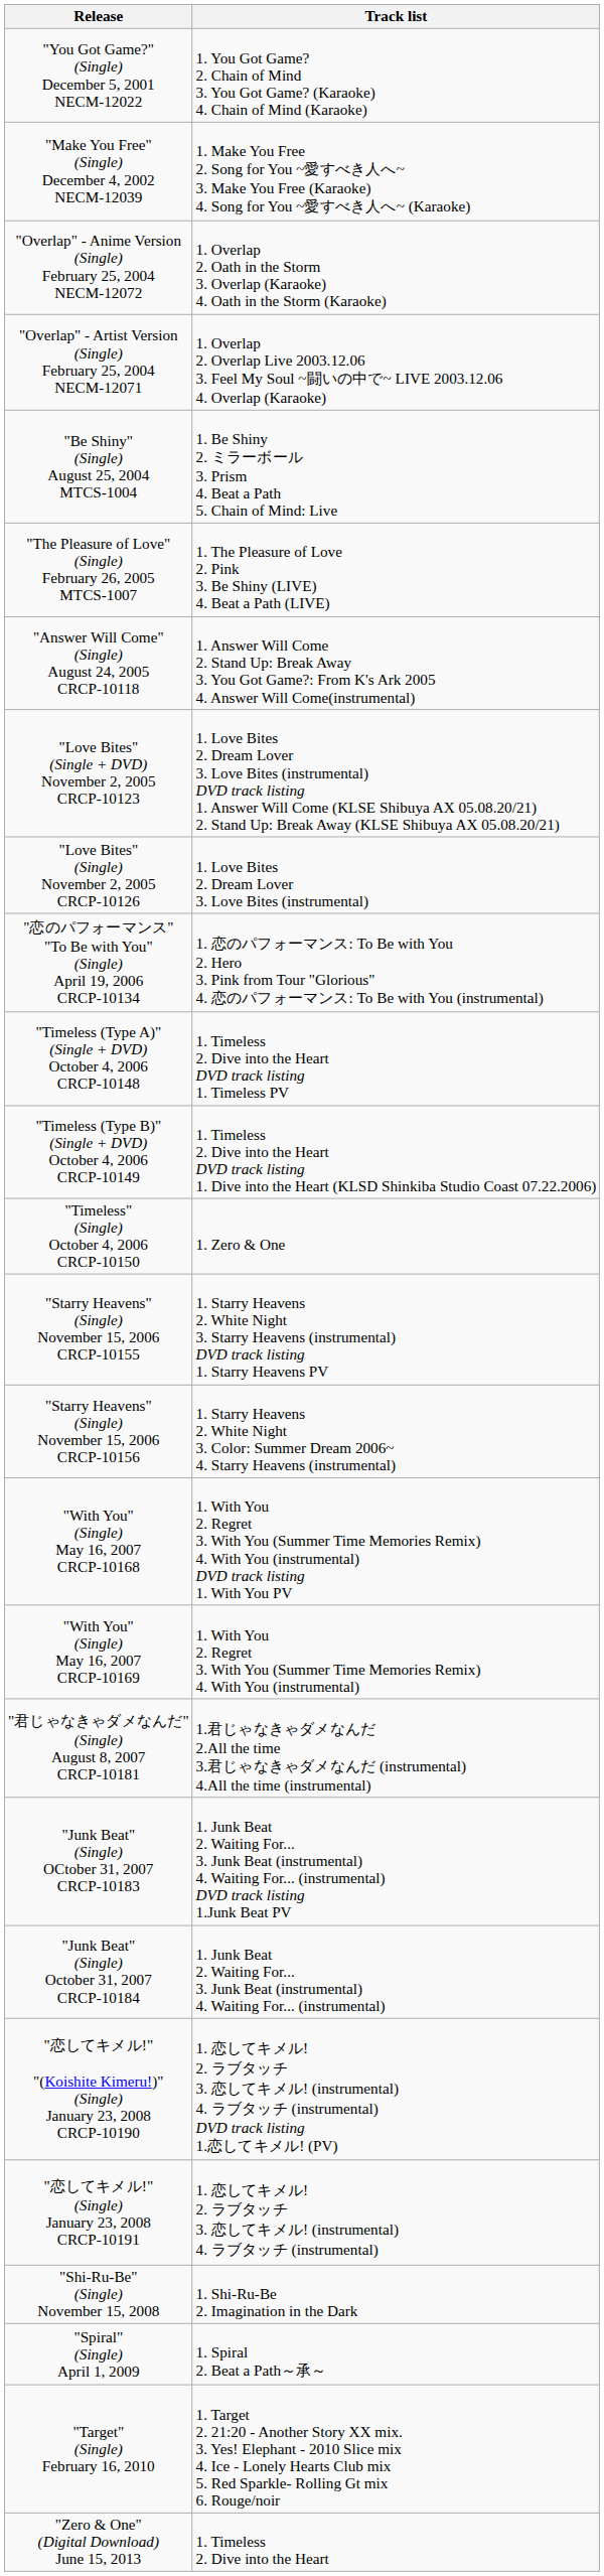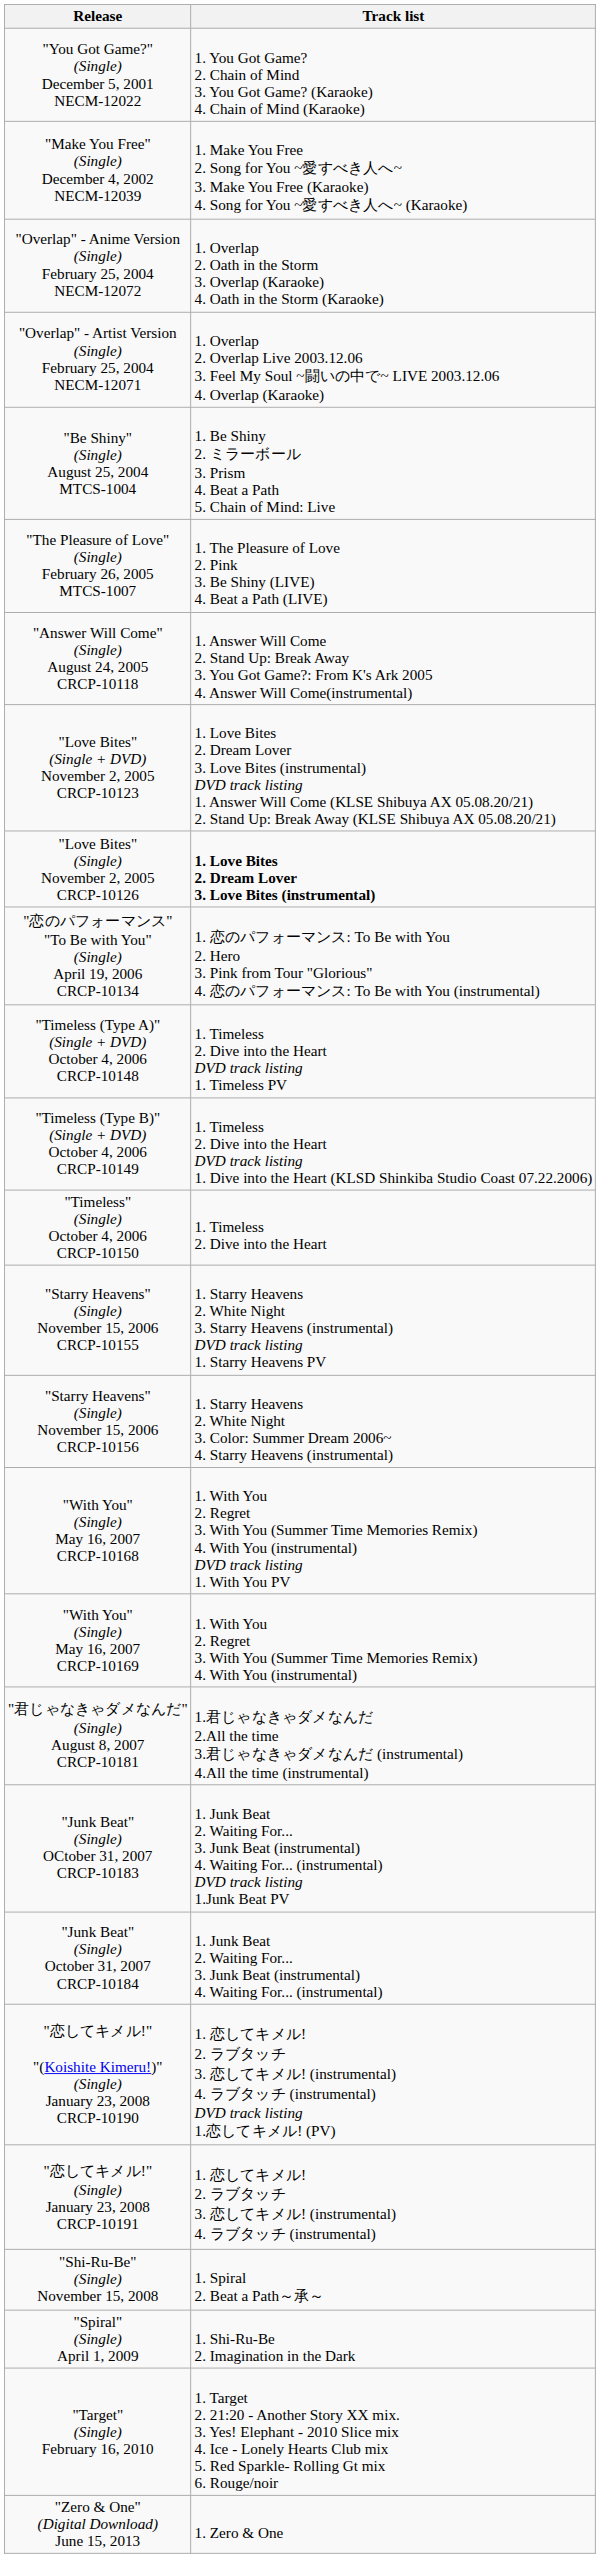"Love Bites" (Single) November 2, 2005 CRCP-10126 | Track list: normal -> bold
"Timeless" (Single) October 4, 2006 CRCP-10150 | Track list: 1. Zero & One -> 1. Timeless 2. Dive into the Heart
"Shi-Ru-Be" (Single) November 15, 2008 | Track list: 1. Shi-Ru-Be 2. Imagination in the Dark -> 1. Spiral 2. Beat a Path～承～
"Spiral" (Single) April 1, 2009 | Track list: 1. Spiral 2. Beat a Path～承～ -> 1. Shi-Ru-Be 2. Imagination in the Dark
"Zero & One" (Digital Download) June 15, 2013 | Track list: 1. Timeless 2. Dive into the Heart -> 1. Zero & One
